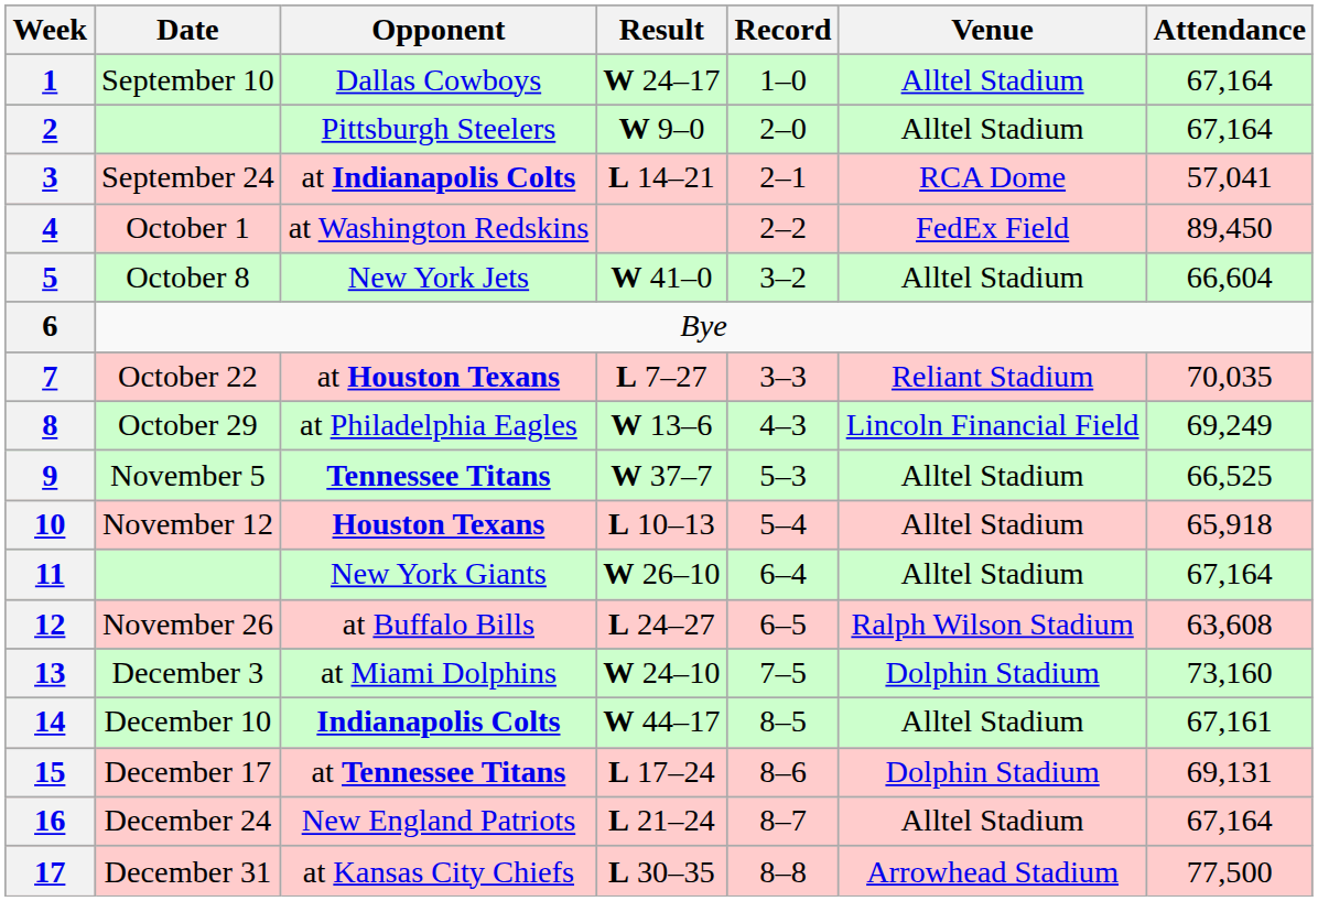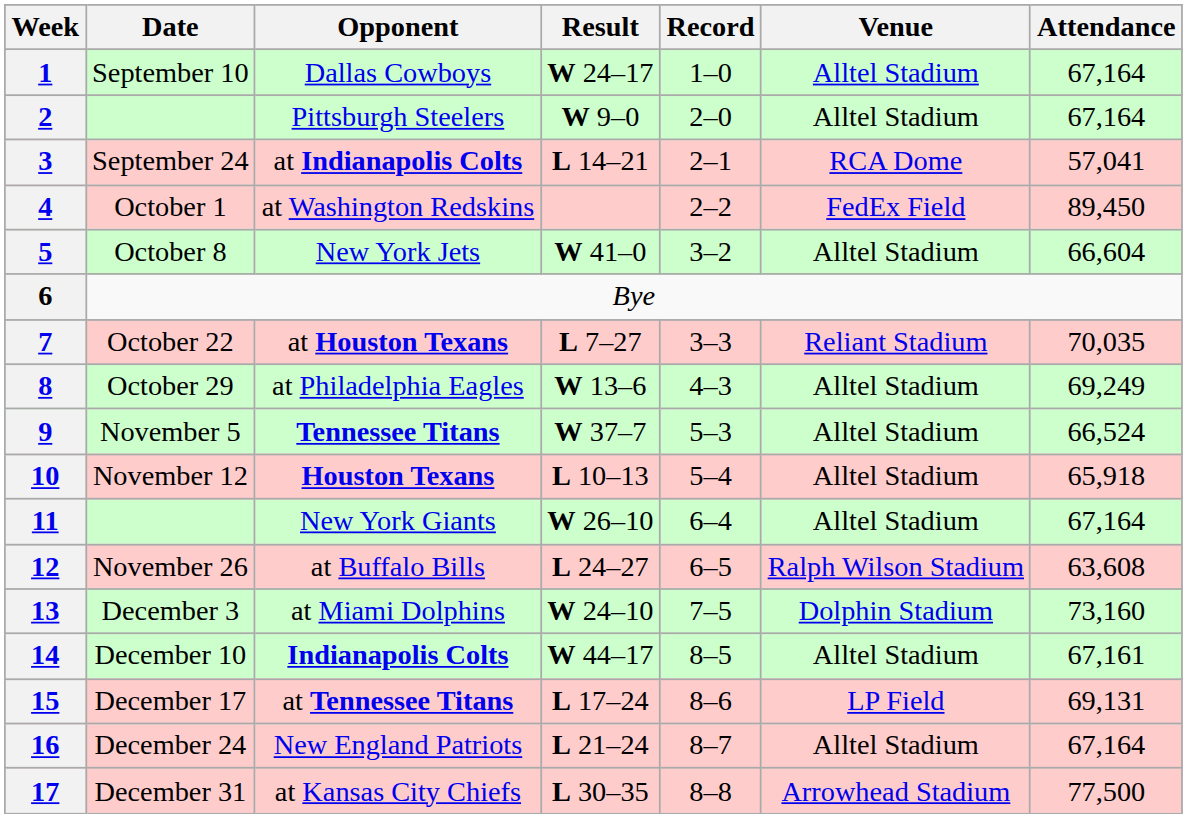8 | Venue: Lincoln Financial Field -> Alltel Stadium
9 | Attendance: 66,525 -> 66,524
15 | Venue: Dolphin Stadium -> LP Field
